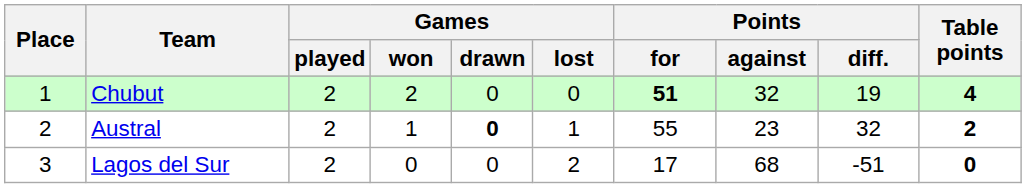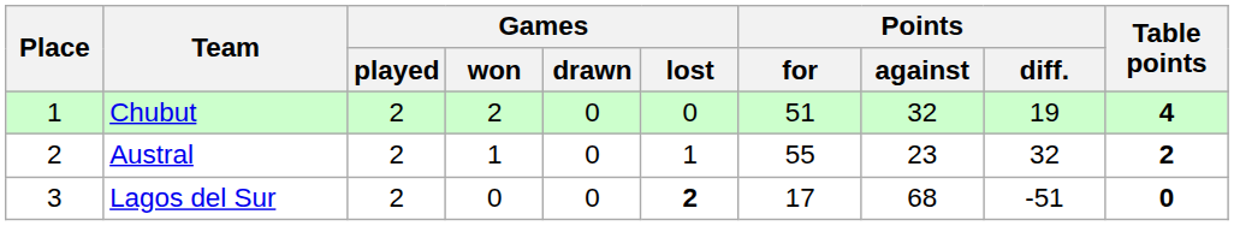Chubut | Points / for: bold -> normal
Austral | Games / drawn: bold -> normal
Lagos del Sur | Games / lost: normal -> bold
